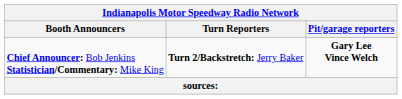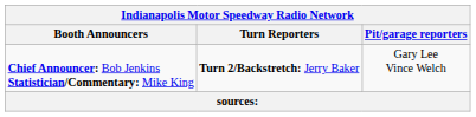row 3 | Pit/garage reporters: bold -> normal
